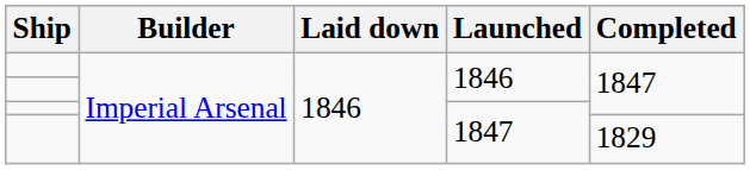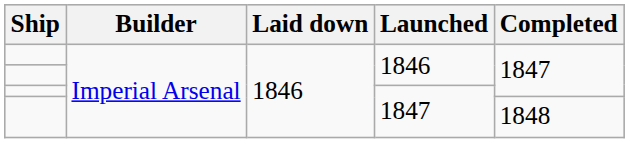row 5 | Completed: 1829 -> 1848
